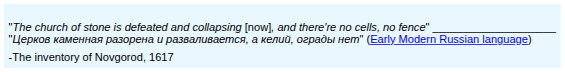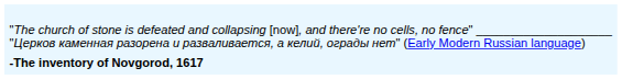row 2 | column 1: normal -> bold
